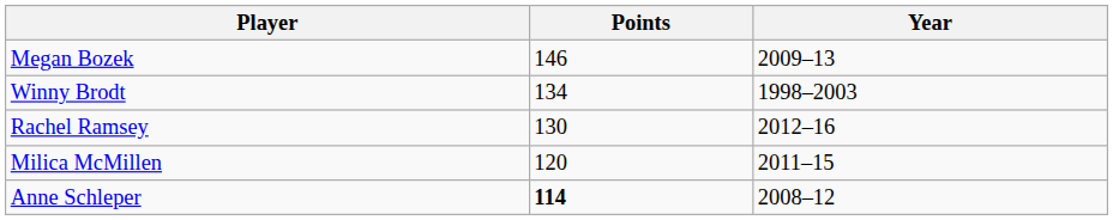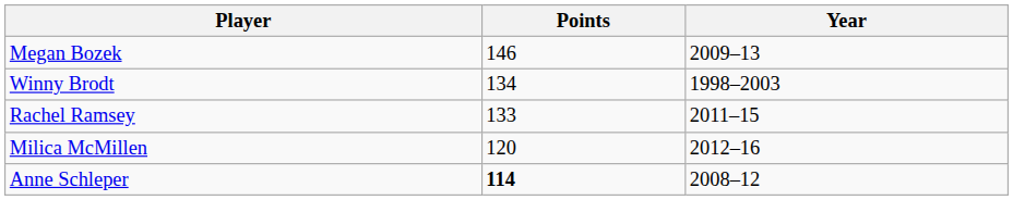Rachel Ramsey | Points: 130 -> 133
Rachel Ramsey | Year: 2012–16 -> 2011–15
Milica McMillen | Year: 2011–15 -> 2012–16
